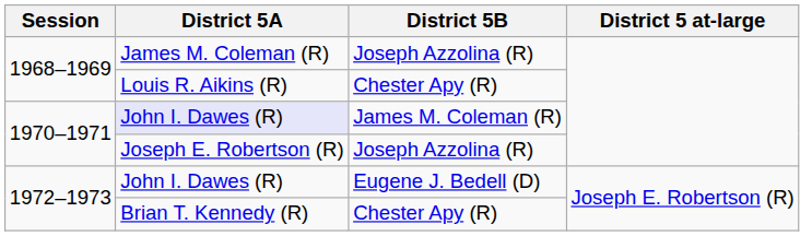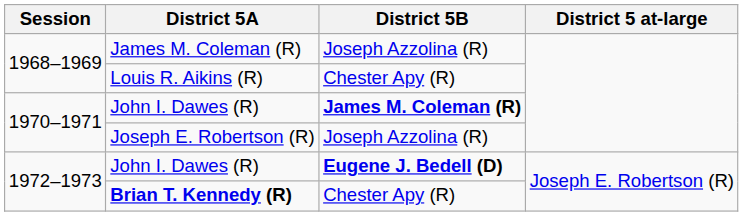John I. Dawes (R) / James M. Coleman (R) | District 5A: lavender background -> no background
John I. Dawes (R) / James M. Coleman (R) | District 5B: normal -> bold
John I. Dawes (R) / Eugene J. Bedell (D) | District 5B: normal -> bold
Brian T. Kennedy (R) | District 5A: normal -> bold
